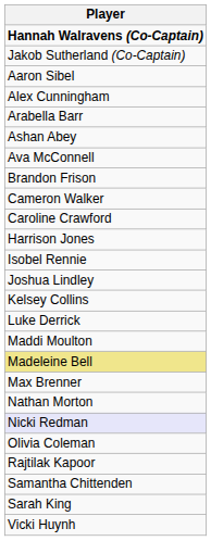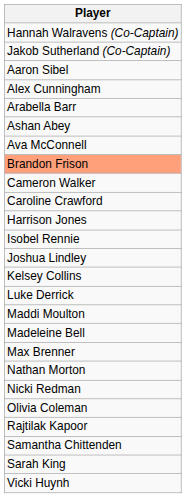row 2 | column 1: bold -> normal
row 9 | column 1: no background -> lightsalmon background
row 18 | column 1: khaki background -> no background
row 21 | column 1: lavender background -> no background
